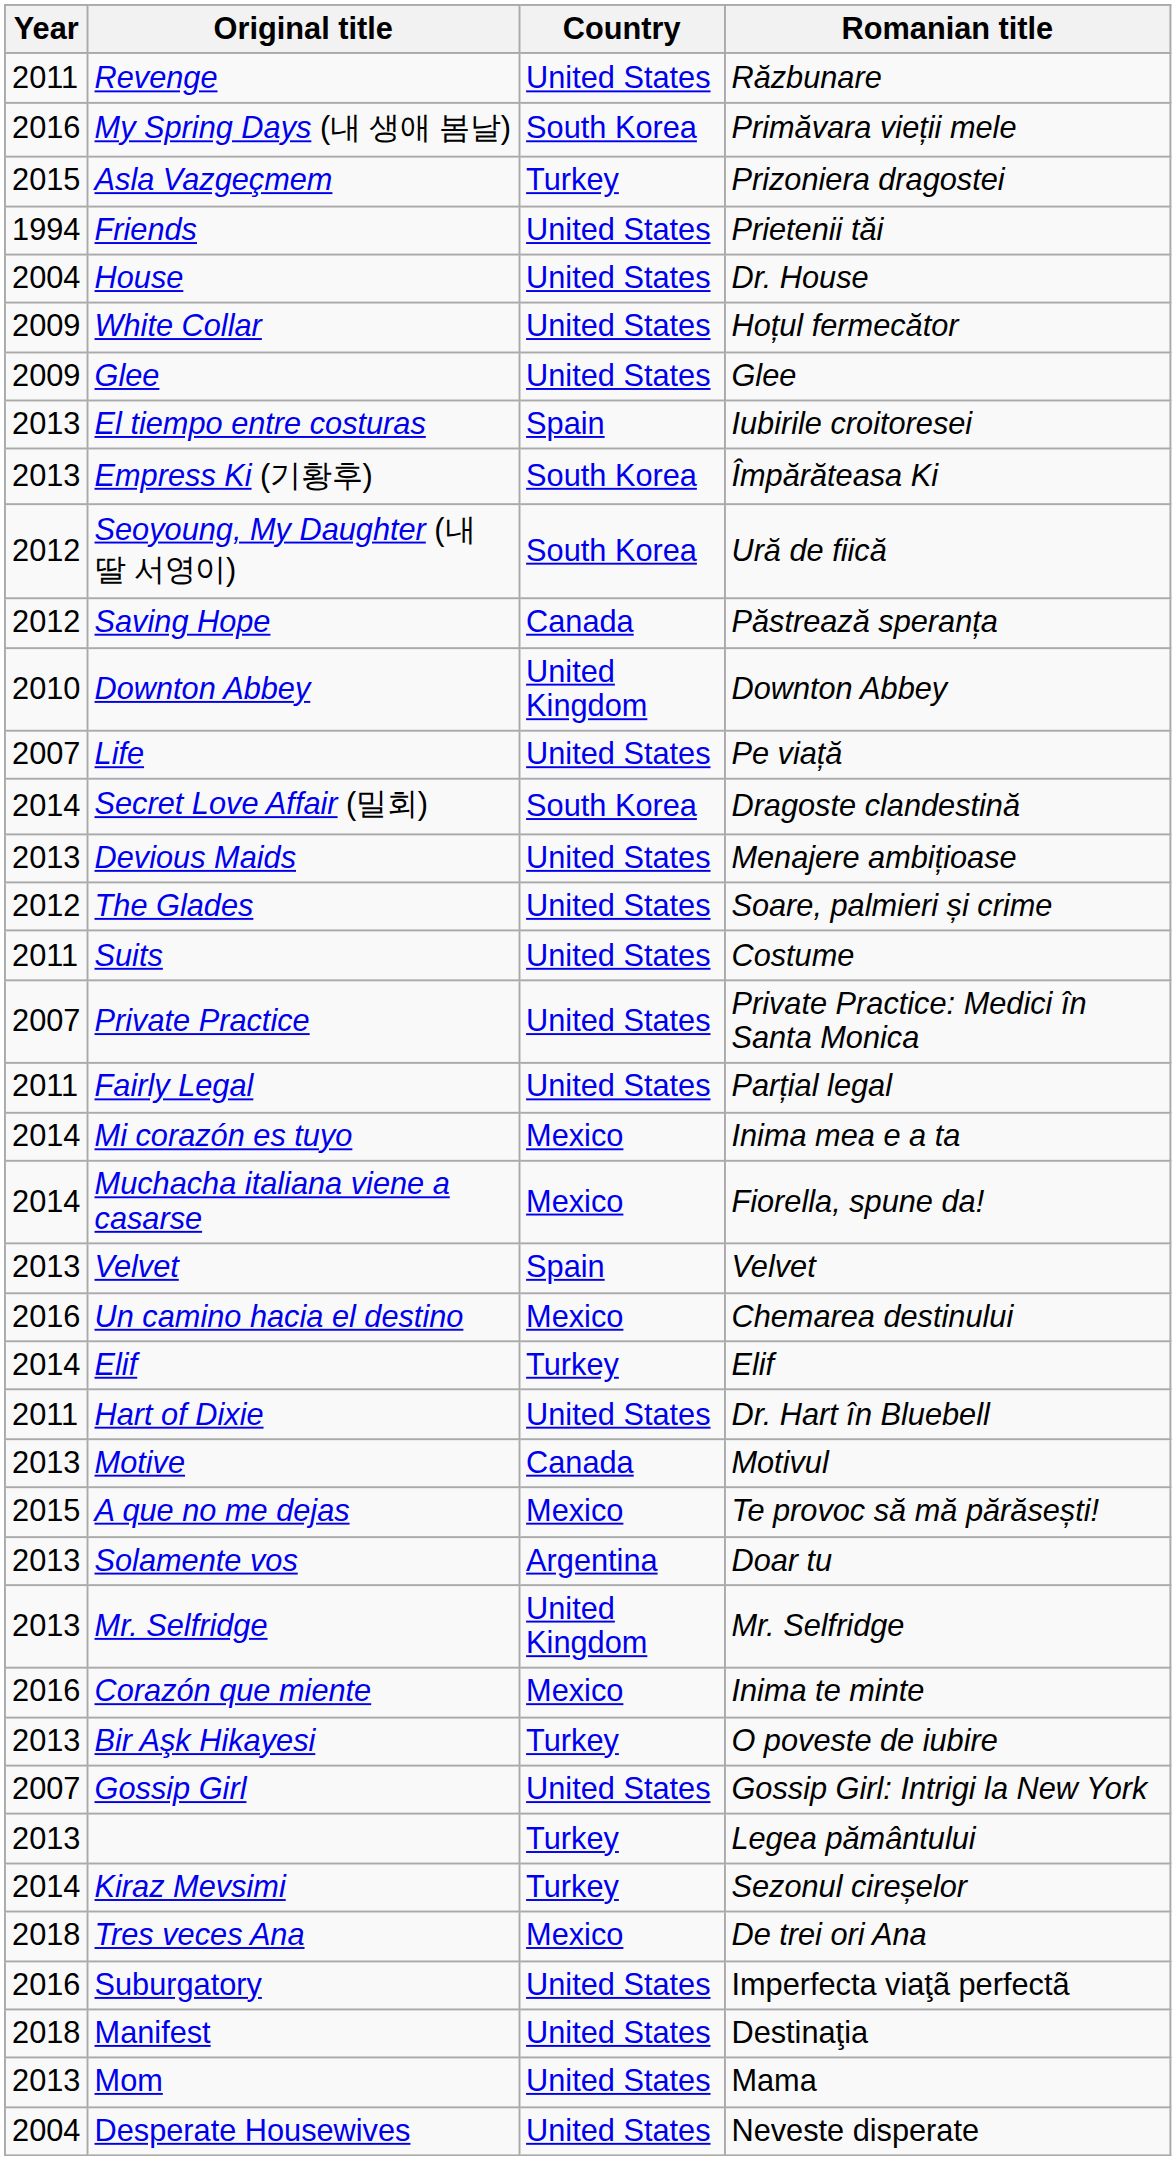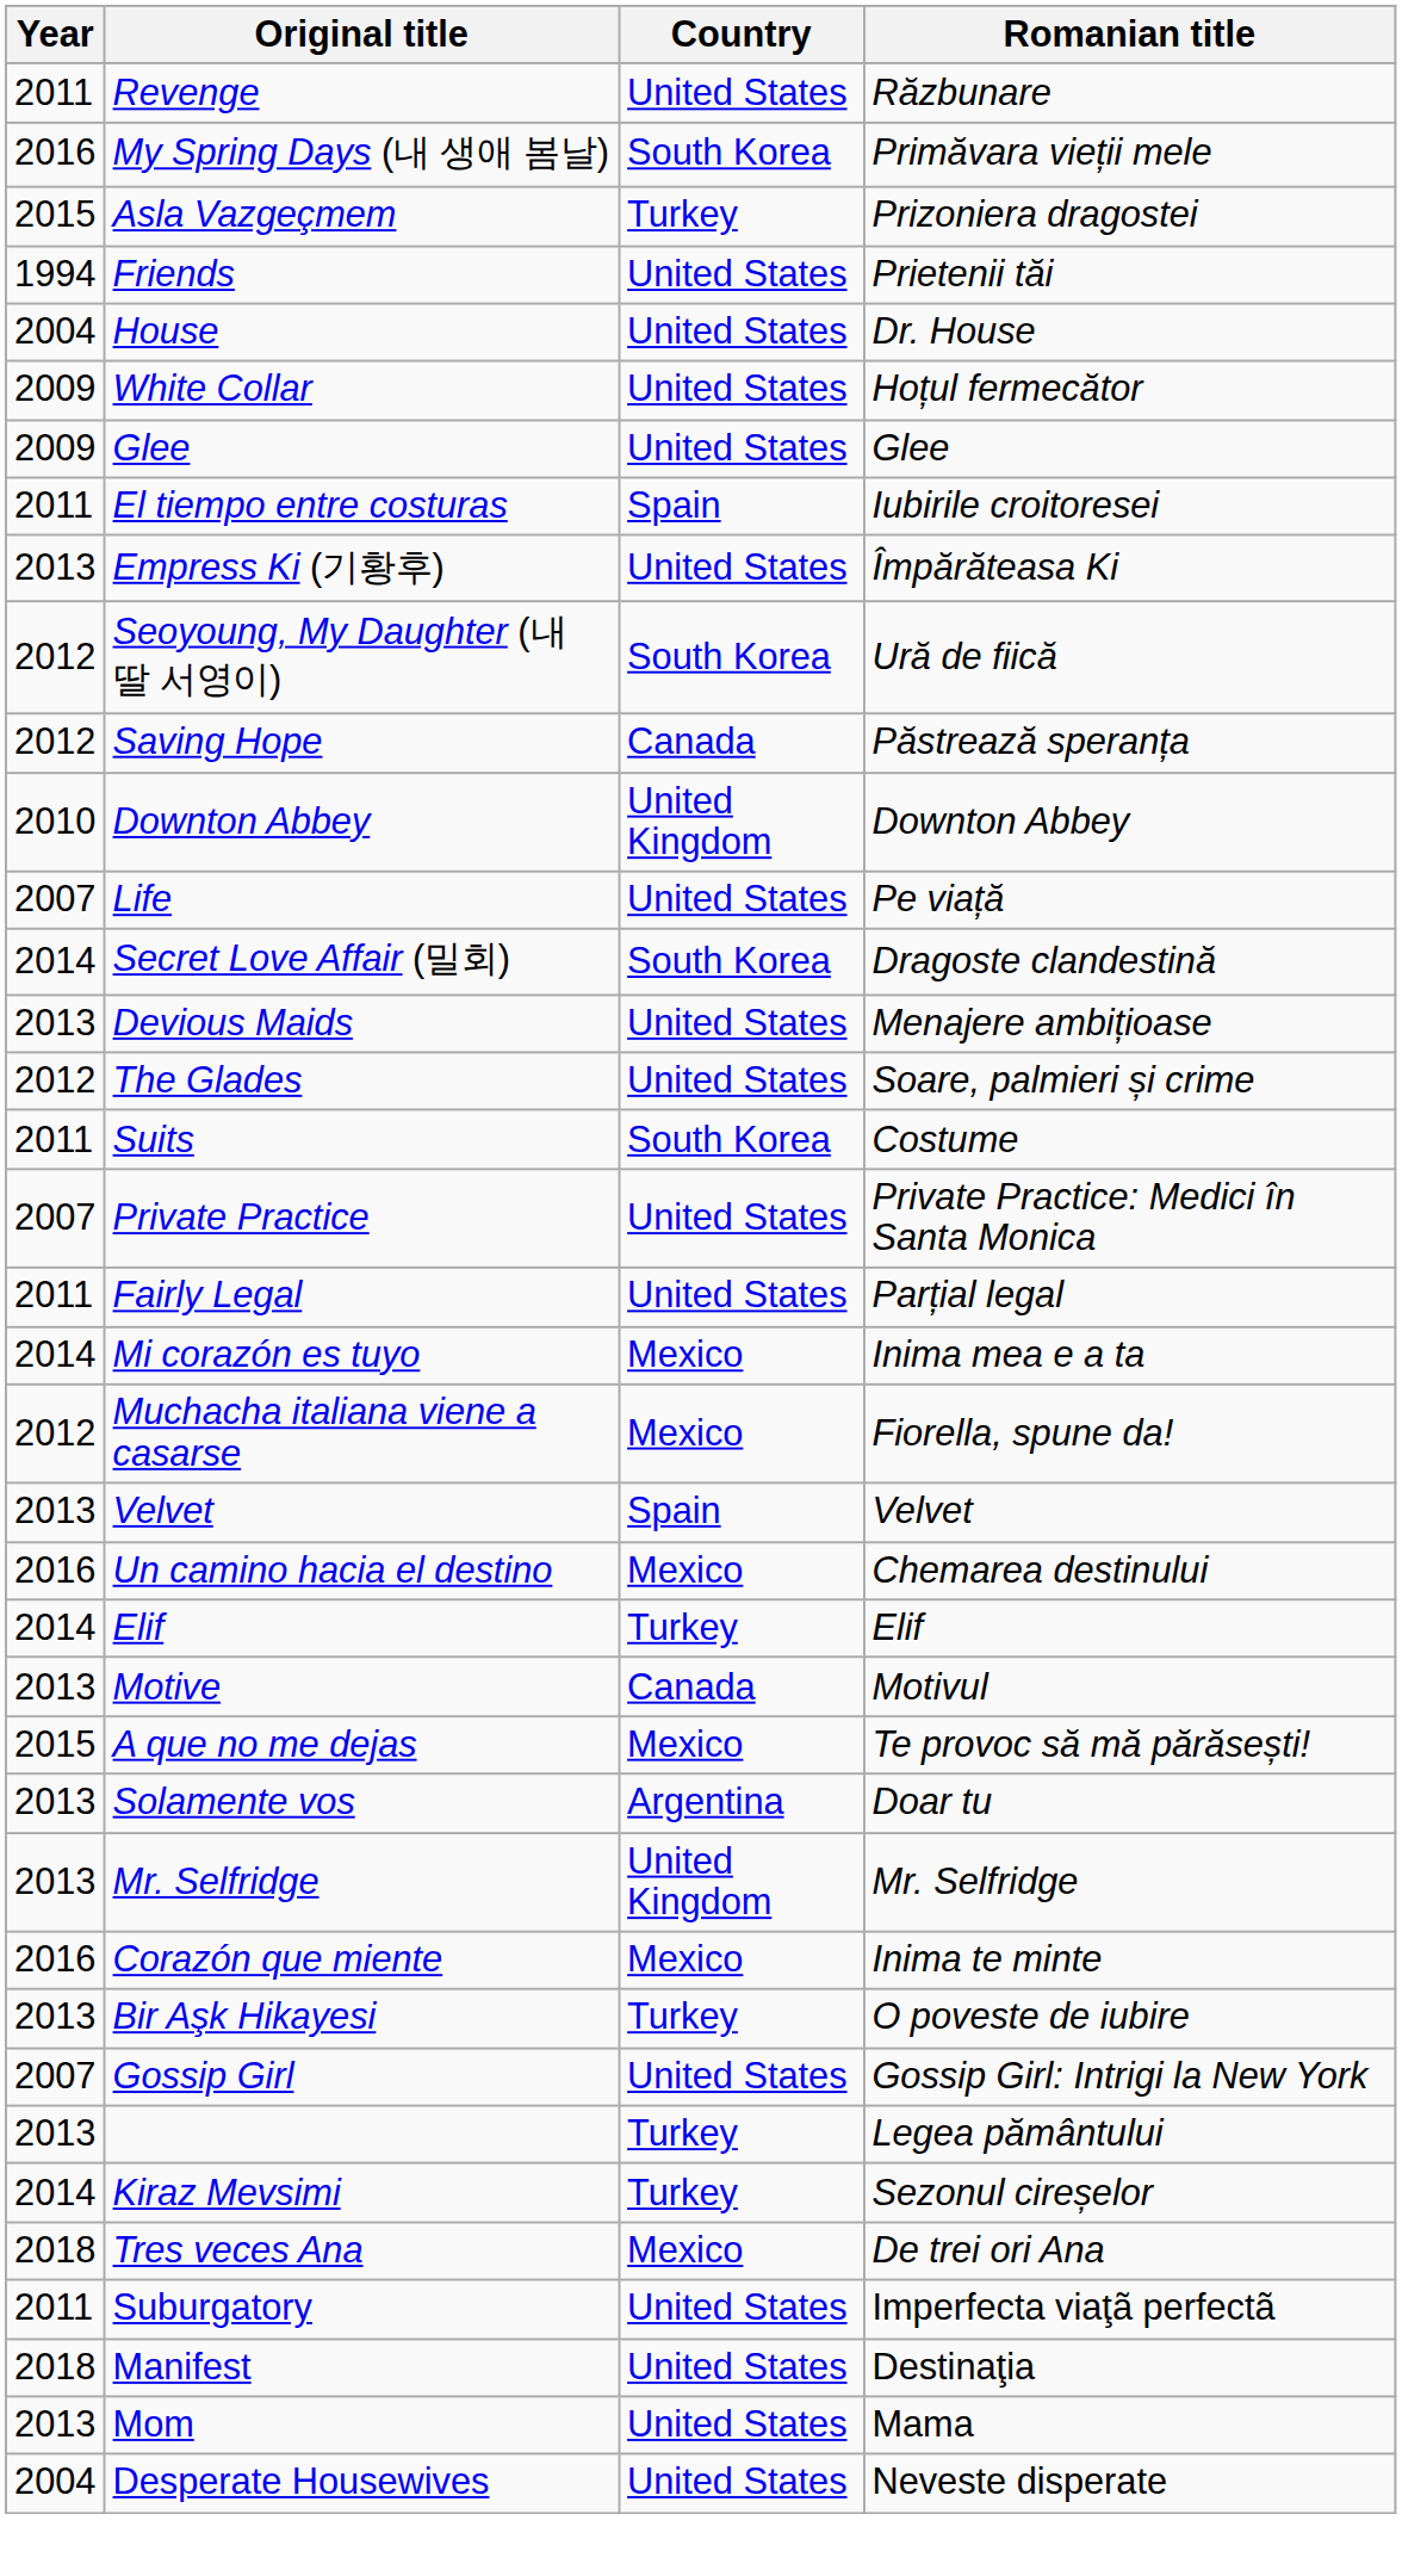El tiempo entre costuras | Year: 2013 -> 2011
Empress Ki (기황후) | Country: South Korea -> United States
Suits | Country: United States -> South Korea
Muchacha italiana viene a casarse | Year: 2014 -> 2012
- row: 2011 | Hart of Dixie | United States | Dr. Hart în Bluebell
Suburgatory | Year: 2016 -> 2011
